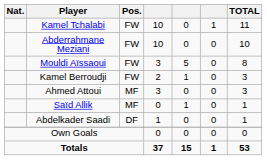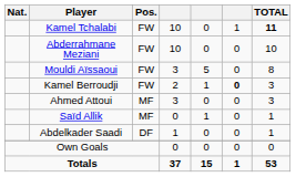Kamel Tchalabi | TOTAL: normal -> bold
Kamel Berroudji | column 6: normal -> bold
